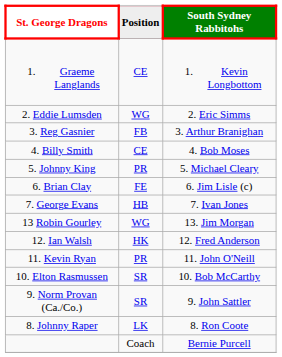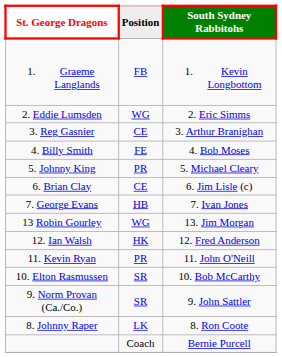Graeme Langlands | Position: CE -> FB
3. Reg Gasnier | Position: FB -> CE
4. Billy Smith | Position: CE -> FE
6. Brian Clay | Position: FE -> CE
